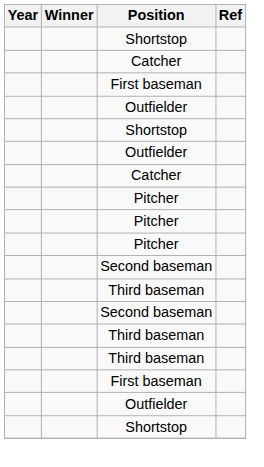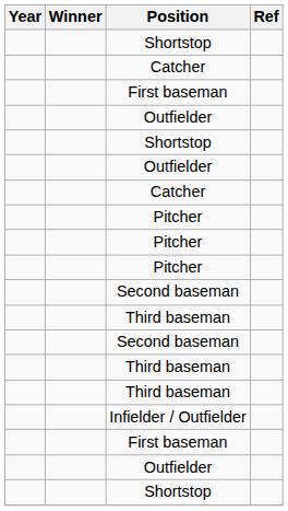+ row: Infielder / Outfielder
